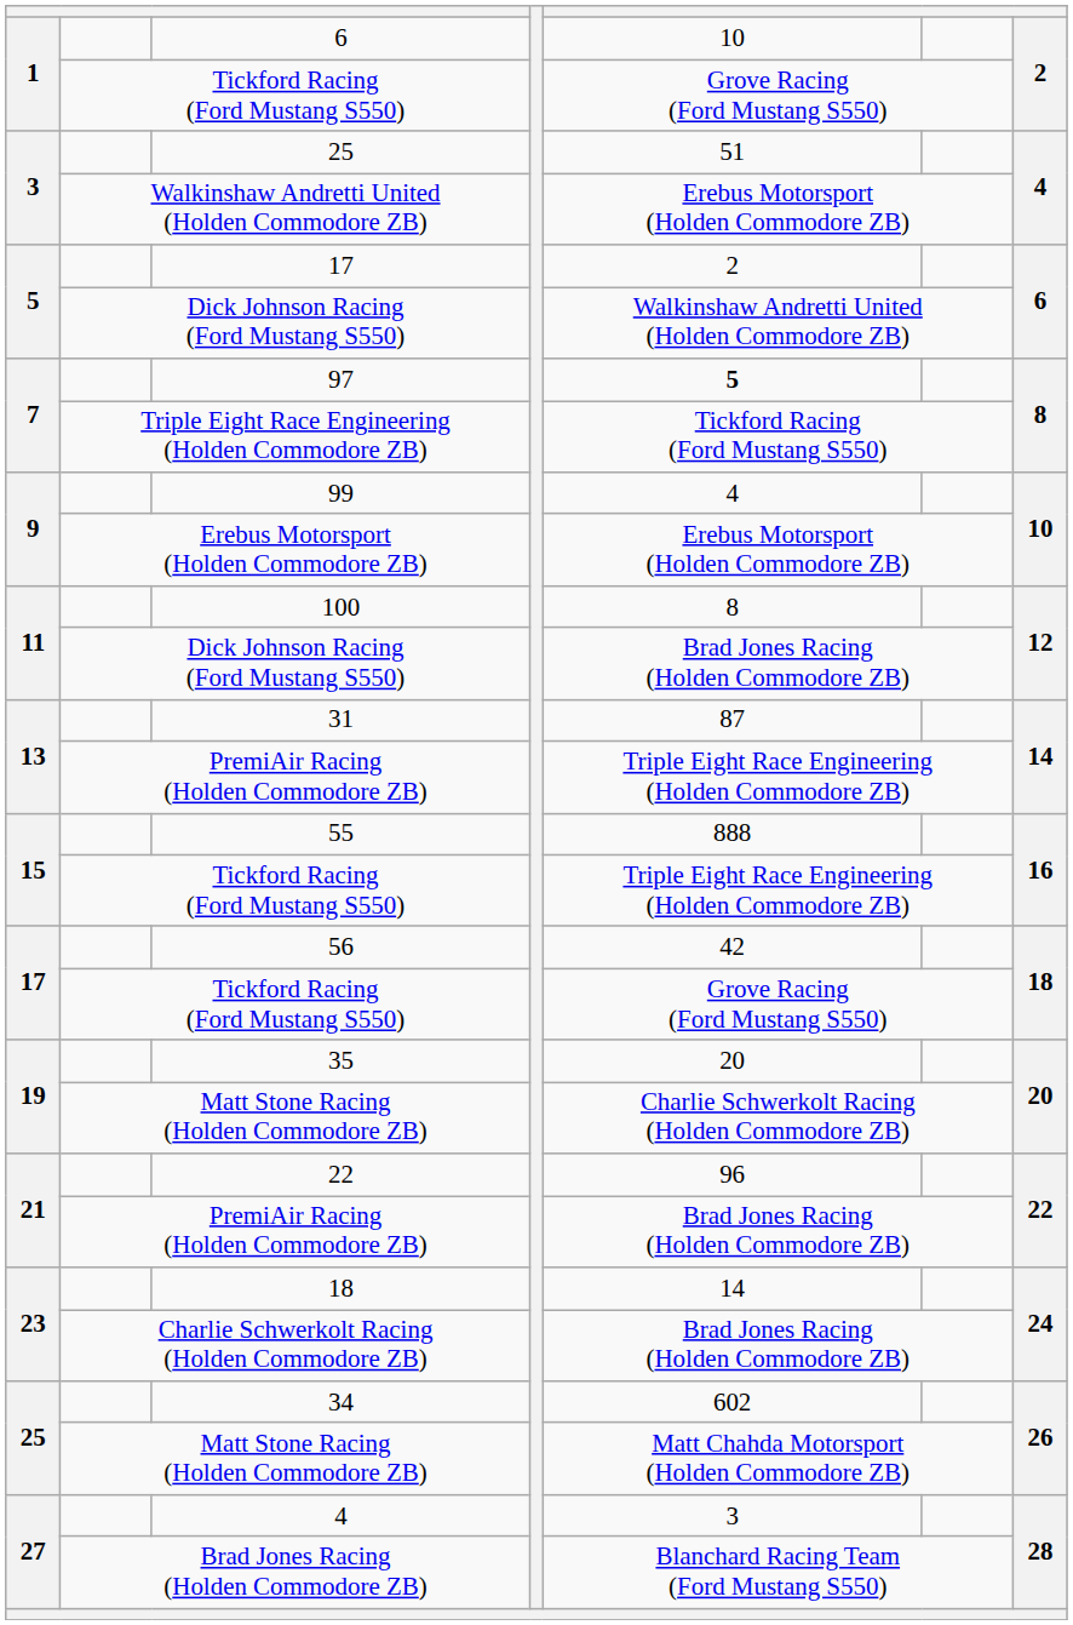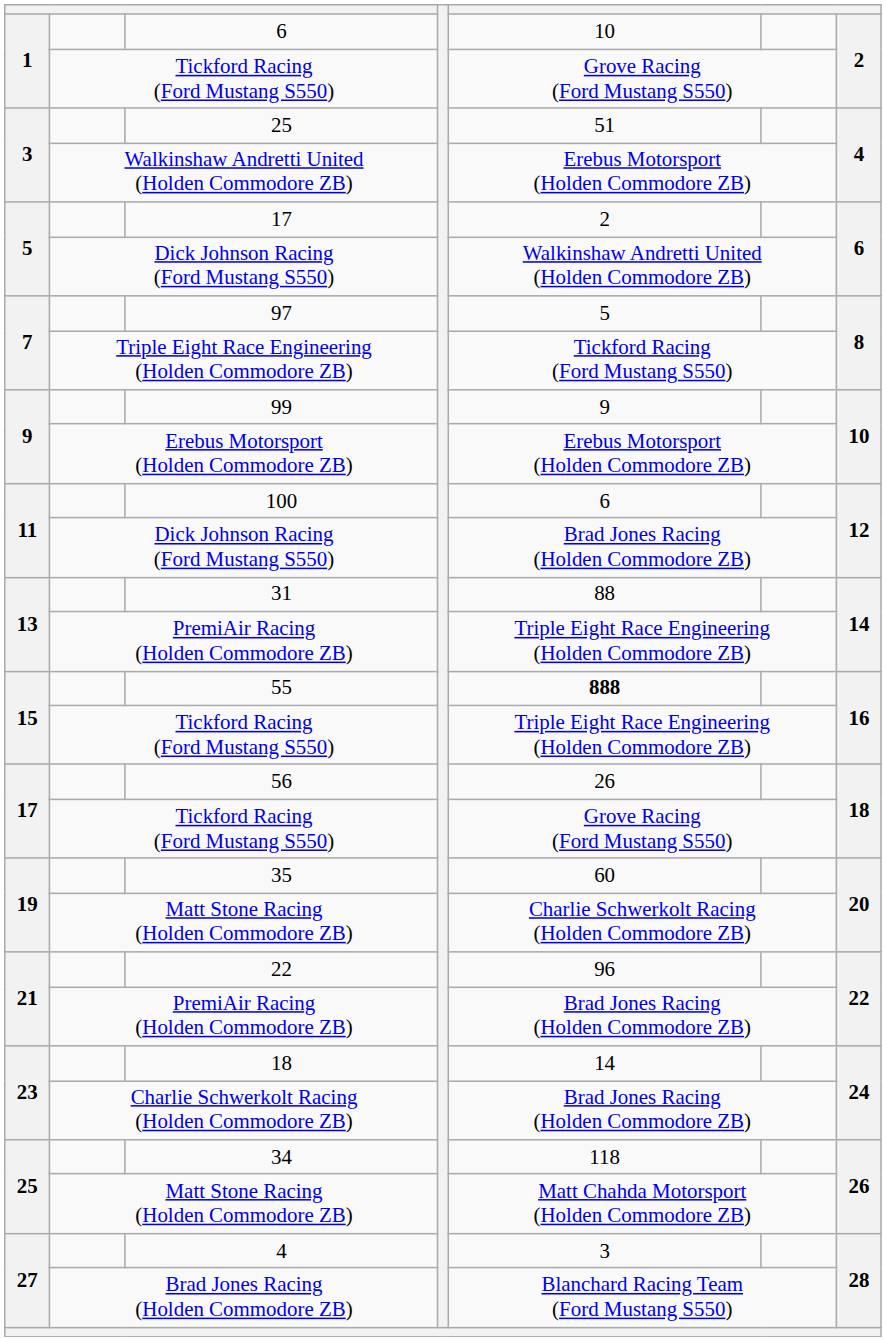97 | column 5: bold -> normal
99 | column 5: 4 -> 9
100 | column 5: 8 -> 6
31 | column 5: 87 -> 88
55 | column 5: normal -> bold
56 | column 5: 42 -> 26
35 | column 5: 20 -> 60
34 | column 5: 602 -> 118
